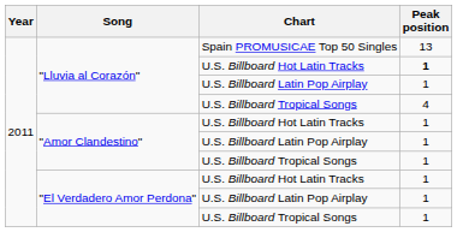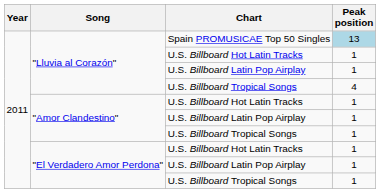Spain PROMUSICAE Top 50 Singles | Peak position: no background -> lightblue background
"Lluvia al Corazón" / U.S. Billboard Hot Latin Tracks | Peak position: bold -> normal
